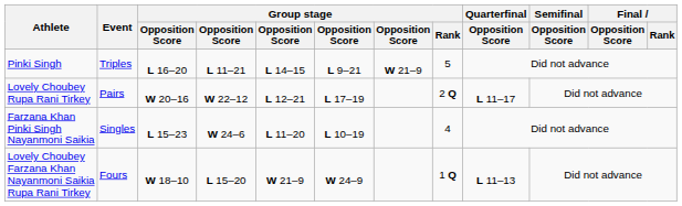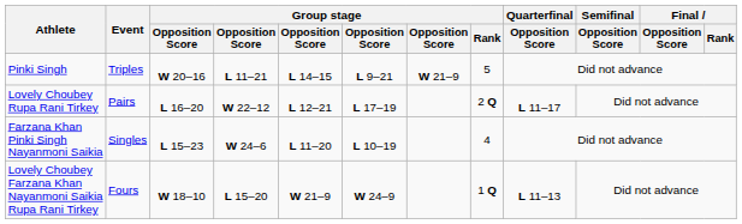Pinki Singh | column 3: L 16–20 -> W 20–16
Lovely Choubey Rupa Rani Tirkey | column 3: W 20–16 -> L 16–20
